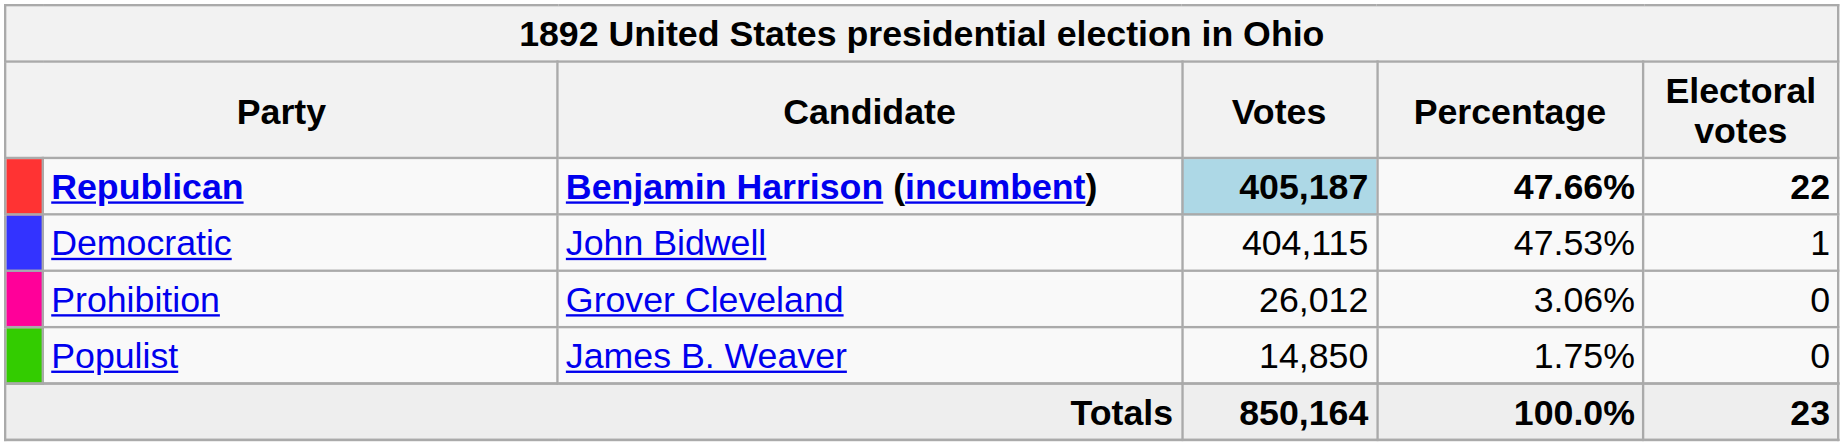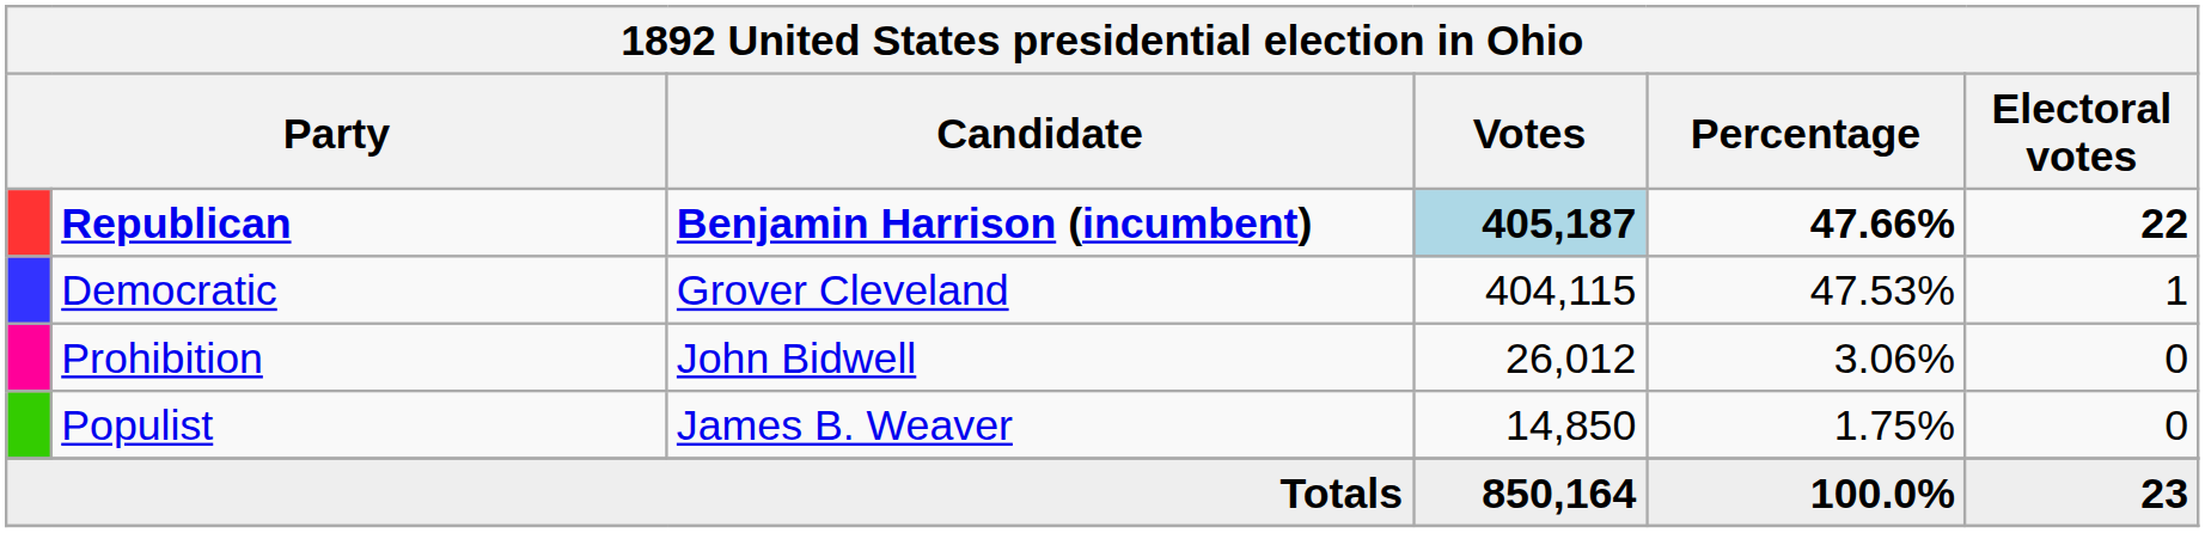Democratic | Candidate: John Bidwell -> Grover Cleveland
Prohibition | Candidate: Grover Cleveland -> John Bidwell
